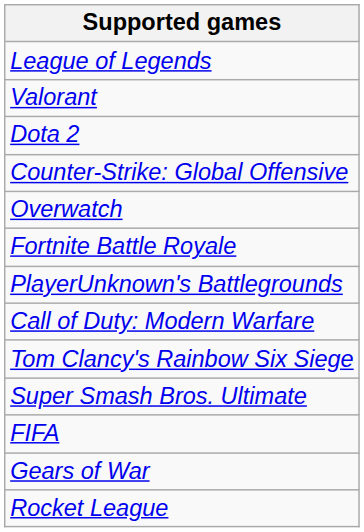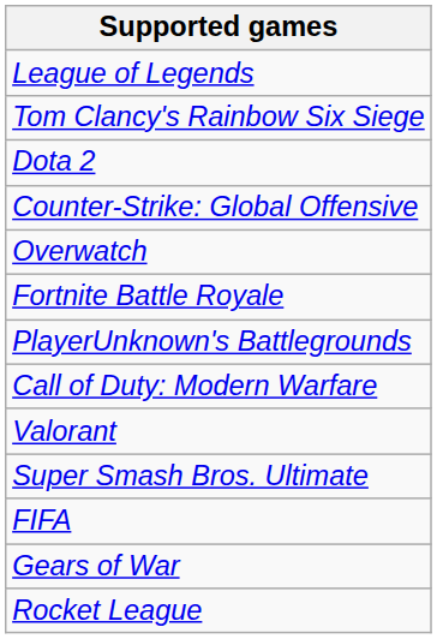row 3 | column 1: Valorant -> Tom Clancy's Rainbow Six Siege
row 10 | column 1: Tom Clancy's Rainbow Six Siege -> Valorant
